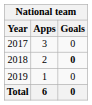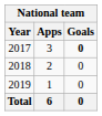2017 | Goals: normal -> bold
2018 | Goals: bold -> normal
